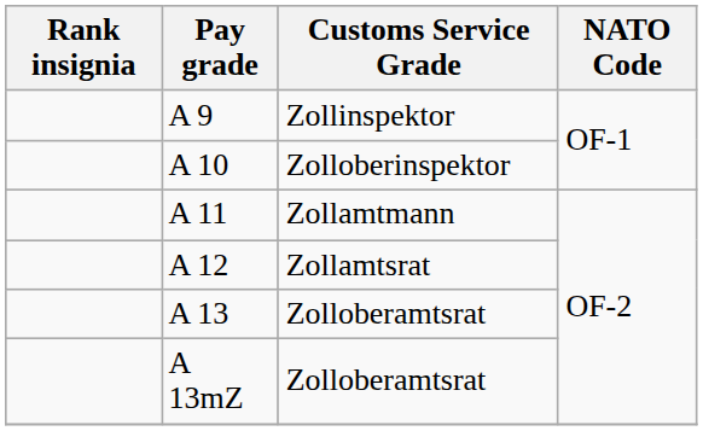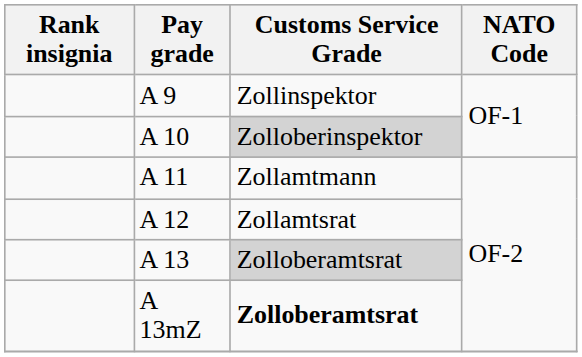A 10 | Customs Service Grade: no background -> lightgrey background
A 13 | Customs Service Grade: no background -> lightgrey background
A 13mZ | Customs Service Grade: normal -> bold
